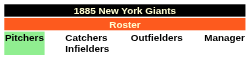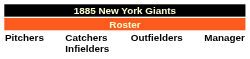Pitchers | column 1: lightgreen background -> no background
